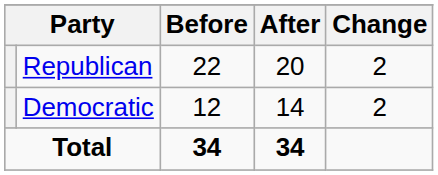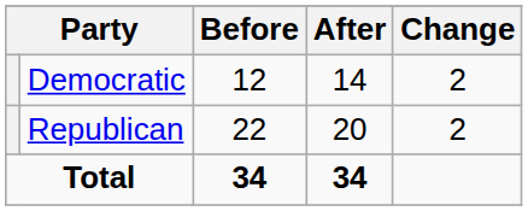rows swapped: Republican <-> Democratic
